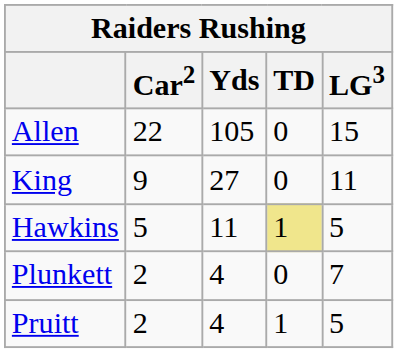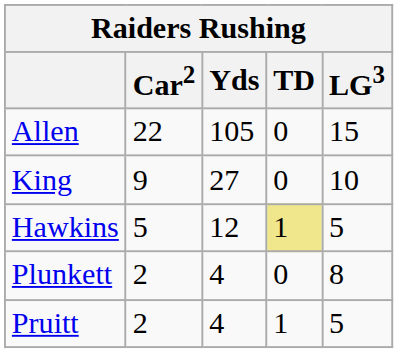King | LG3: 11 -> 10
Hawkins | Yds: 11 -> 12
Plunkett | LG3: 7 -> 8
